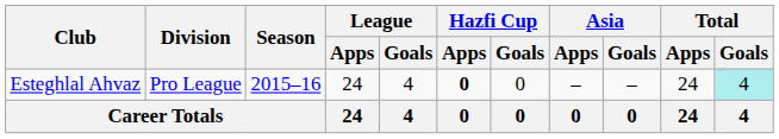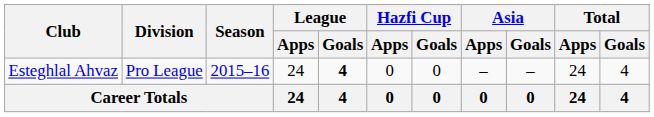Esteghlal Ahvaz | League / Goals: normal -> bold
Esteghlal Ahvaz | Hazfi Cup / Apps: bold -> normal
Esteghlal Ahvaz | Total / Goals: paleturquoise background -> no background
